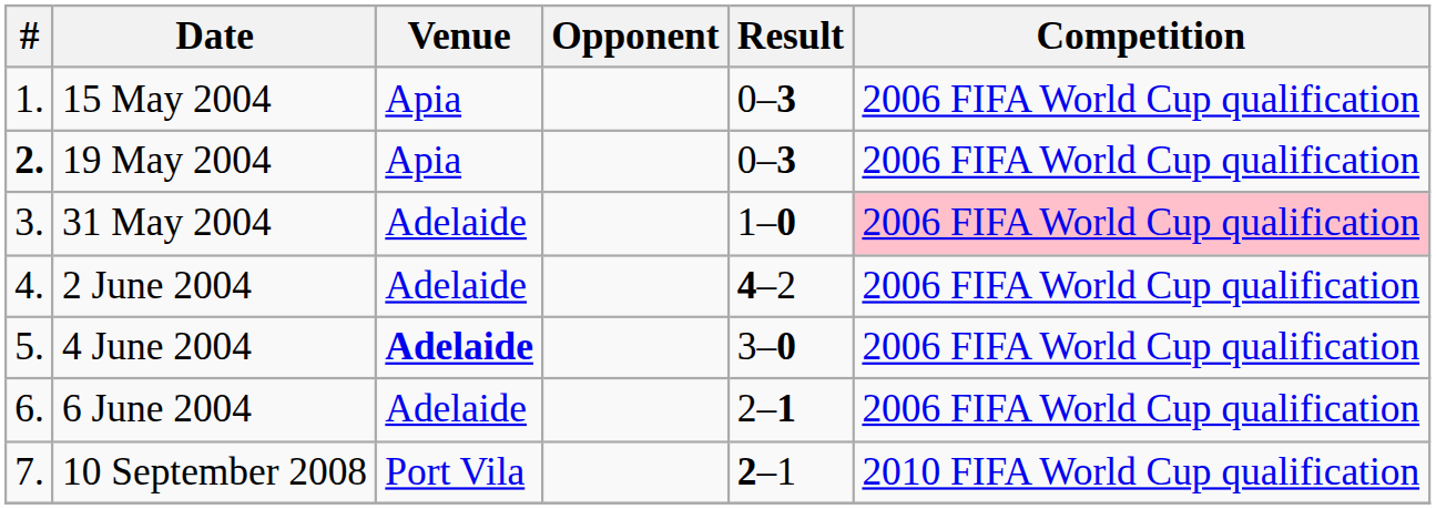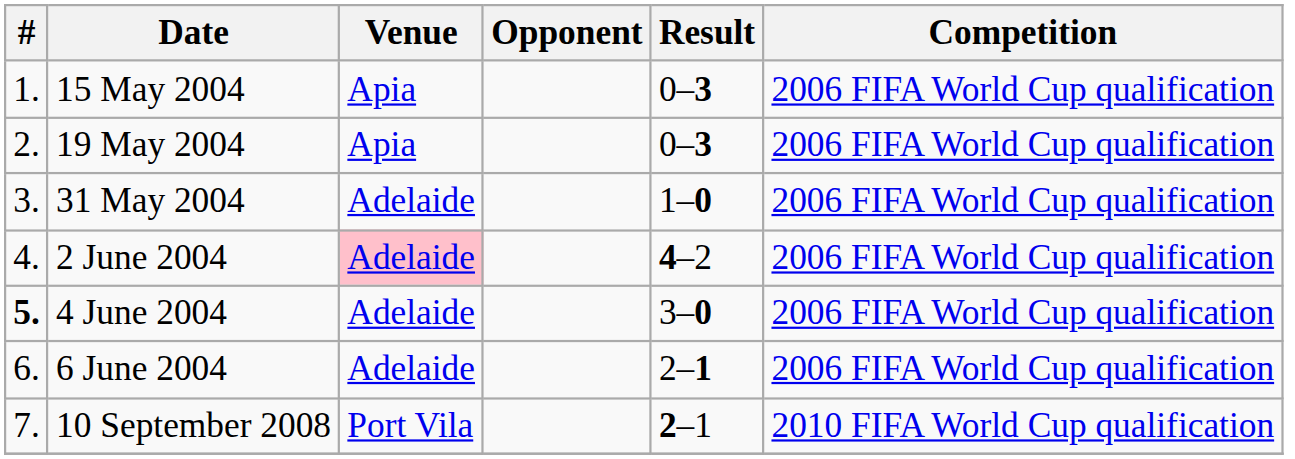19 May 2004 | #: bold -> normal
31 May 2004 | Competition: pink background -> no background
2 June 2004 | Venue: no background -> pink background
4 June 2004 | #: normal -> bold
4 June 2004 | Venue: bold -> normal
